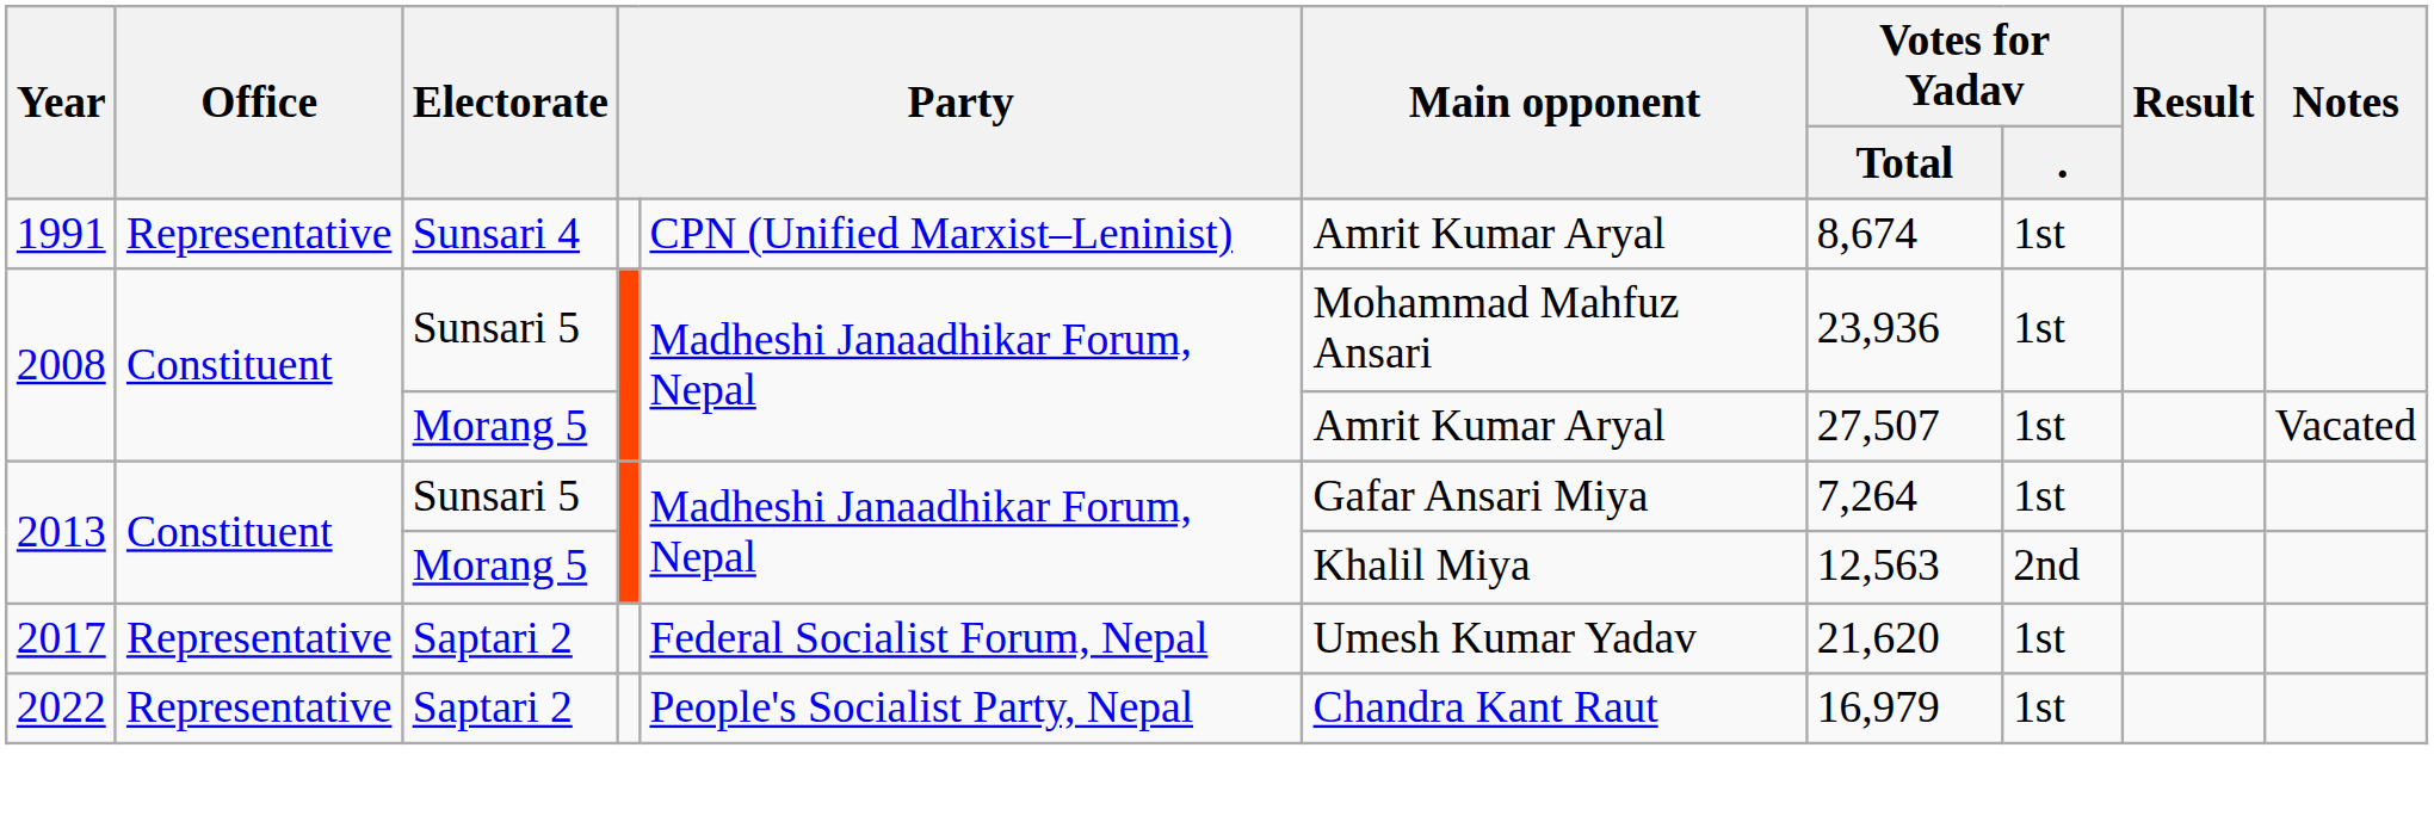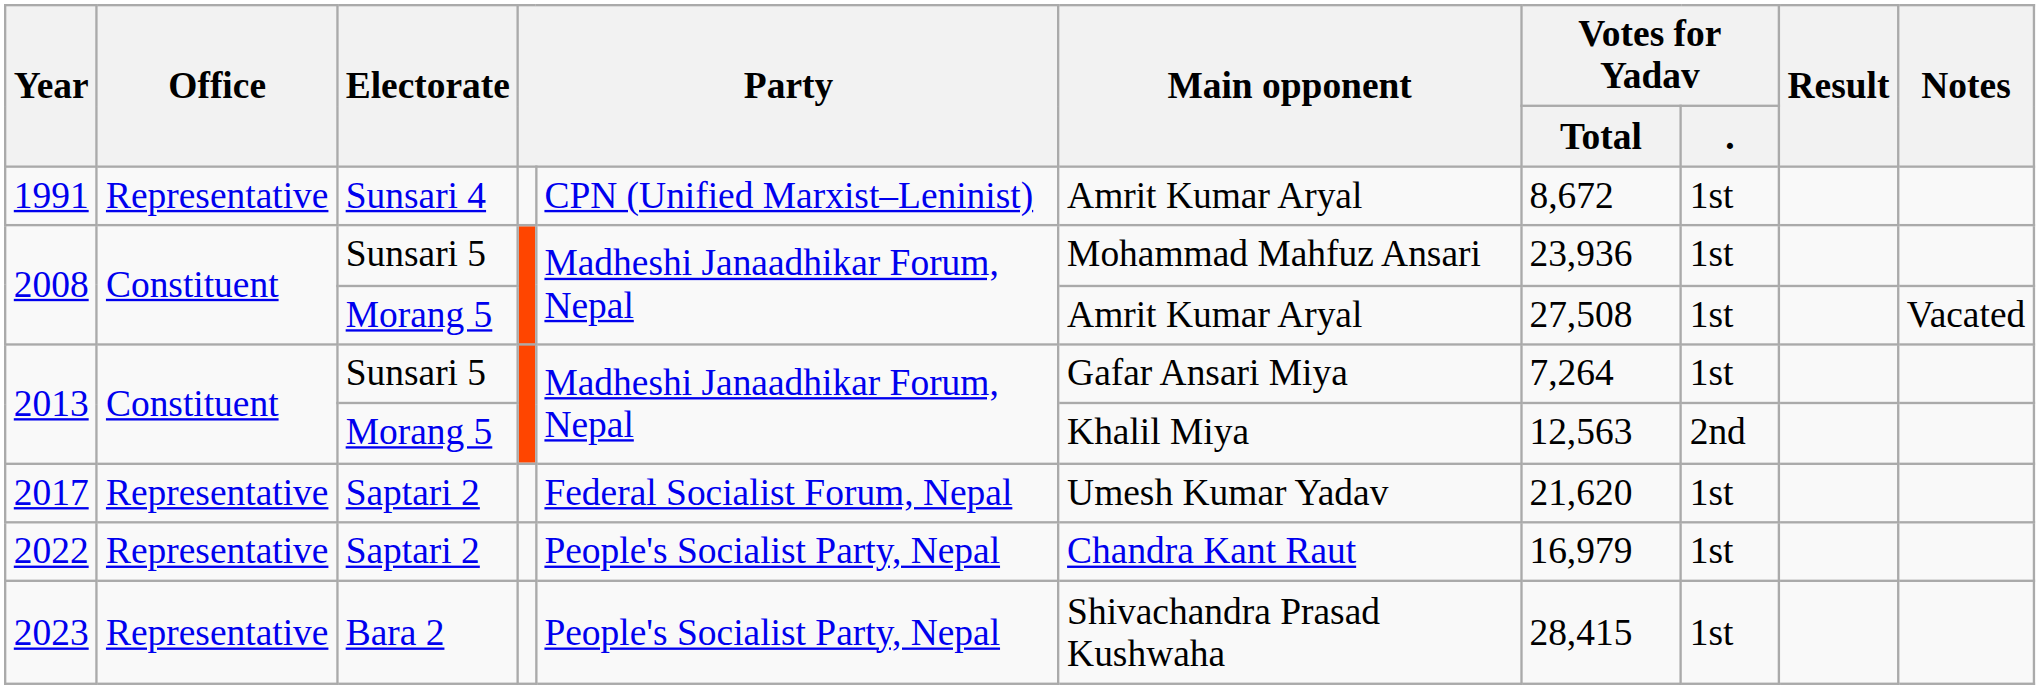1991 | Votes for Yadav / Total: 8,674 -> 8,672
2008 / Morang 5 | Votes for Yadav / Total: 27,507 -> 27,508
+ row: 2023 | Representative | Bara 2 | People's Socialist Party, Nepal | Shivachandra Prasad Kushwaha | 28,415 | 1st
